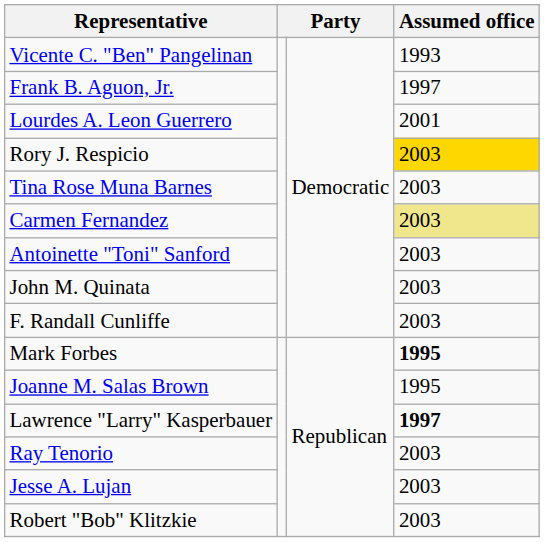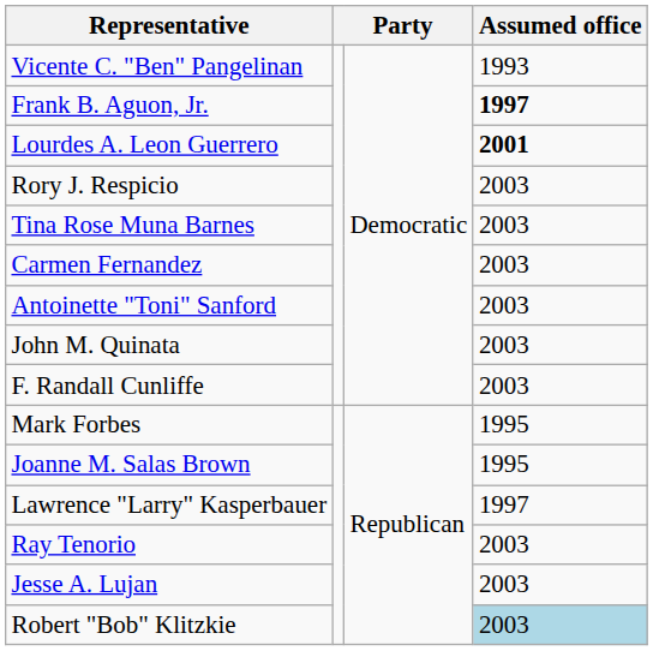Frank B. Aguon, Jr. | Assumed office: normal -> bold
Lourdes A. Leon Guerrero | Assumed office: normal -> bold
Rory J. Respicio | Assumed office: gold background -> no background
Carmen Fernandez | Assumed office: khaki background -> no background
Mark Forbes | Assumed office: bold -> normal
Lawrence "Larry" Kasperbauer | Assumed office: bold -> normal
Robert "Bob" Klitzkie | Assumed office: no background -> lightblue background
